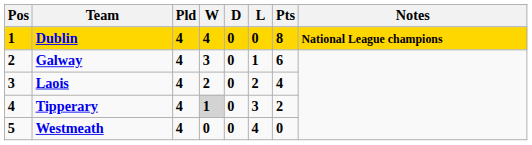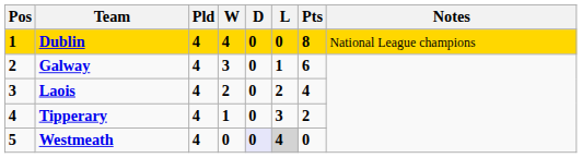Dublin | Notes: bold -> normal
Tipperary | W: lightgrey background -> no background
Westmeath | D: no background -> lavender background
Westmeath | L: no background -> lightgrey background
